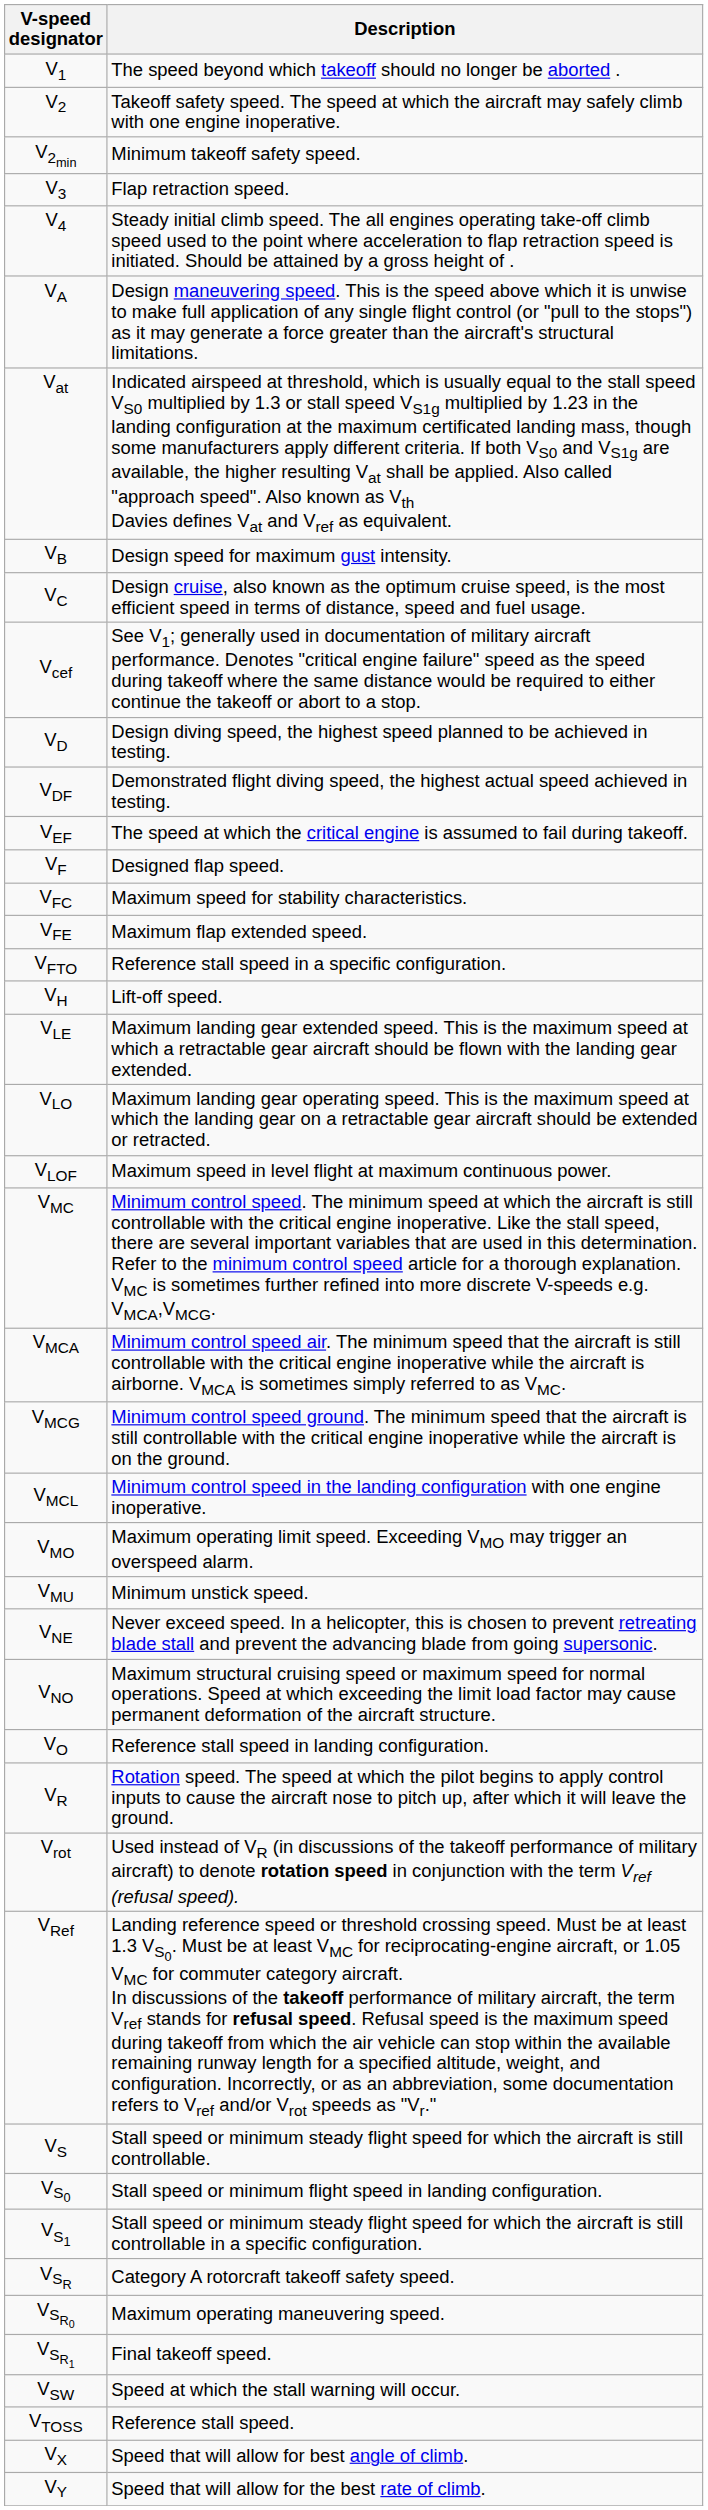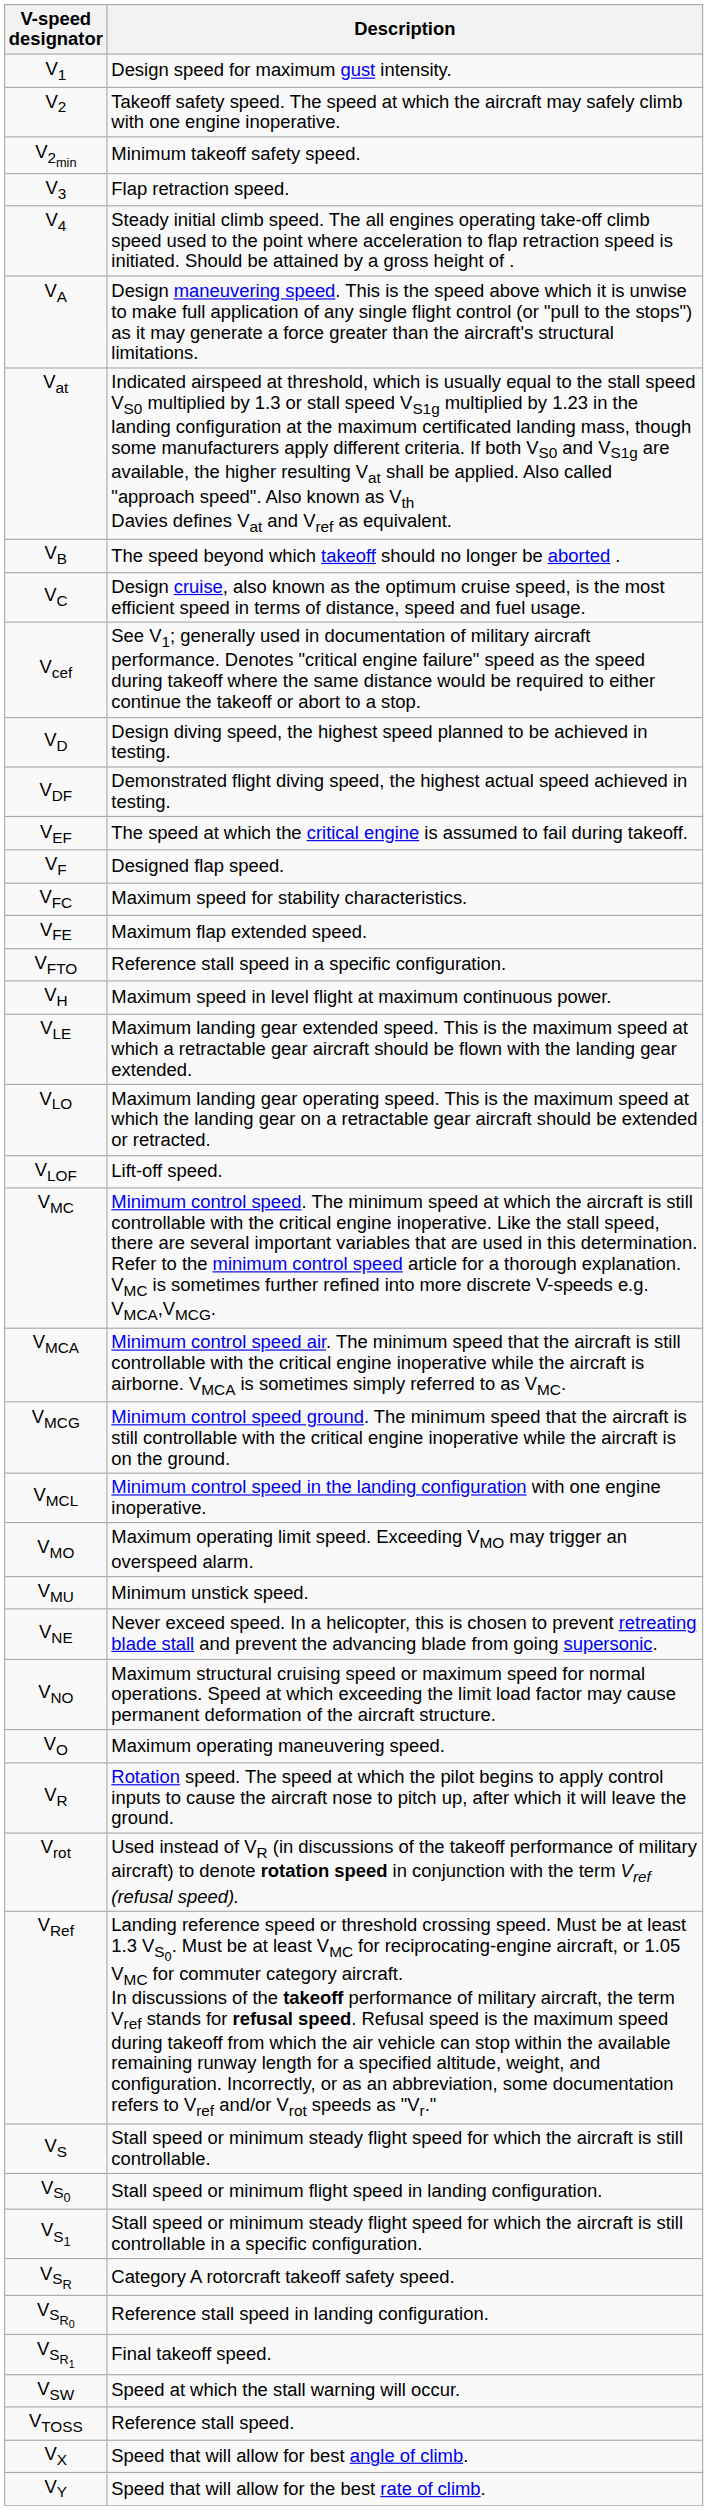V1 | Description: The speed beyond which takeoff should no longer be aborted . -> Design speed for maximum gust intensity.
VB | Description: Design speed for maximum gust intensity. -> The speed beyond which takeoff should no longer be aborted .
VH | Description: Lift-off speed. -> Maximum speed in level flight at maximum continuous power.
VLOF | Description: Maximum speed in level flight at maximum continuous power. -> Lift-off speed.
VO | Description: Reference stall speed in landing configuration. -> Maximum operating maneuvering speed.
VSR0 | Description: Maximum operating maneuvering speed. -> Reference stall speed in landing configuration.
